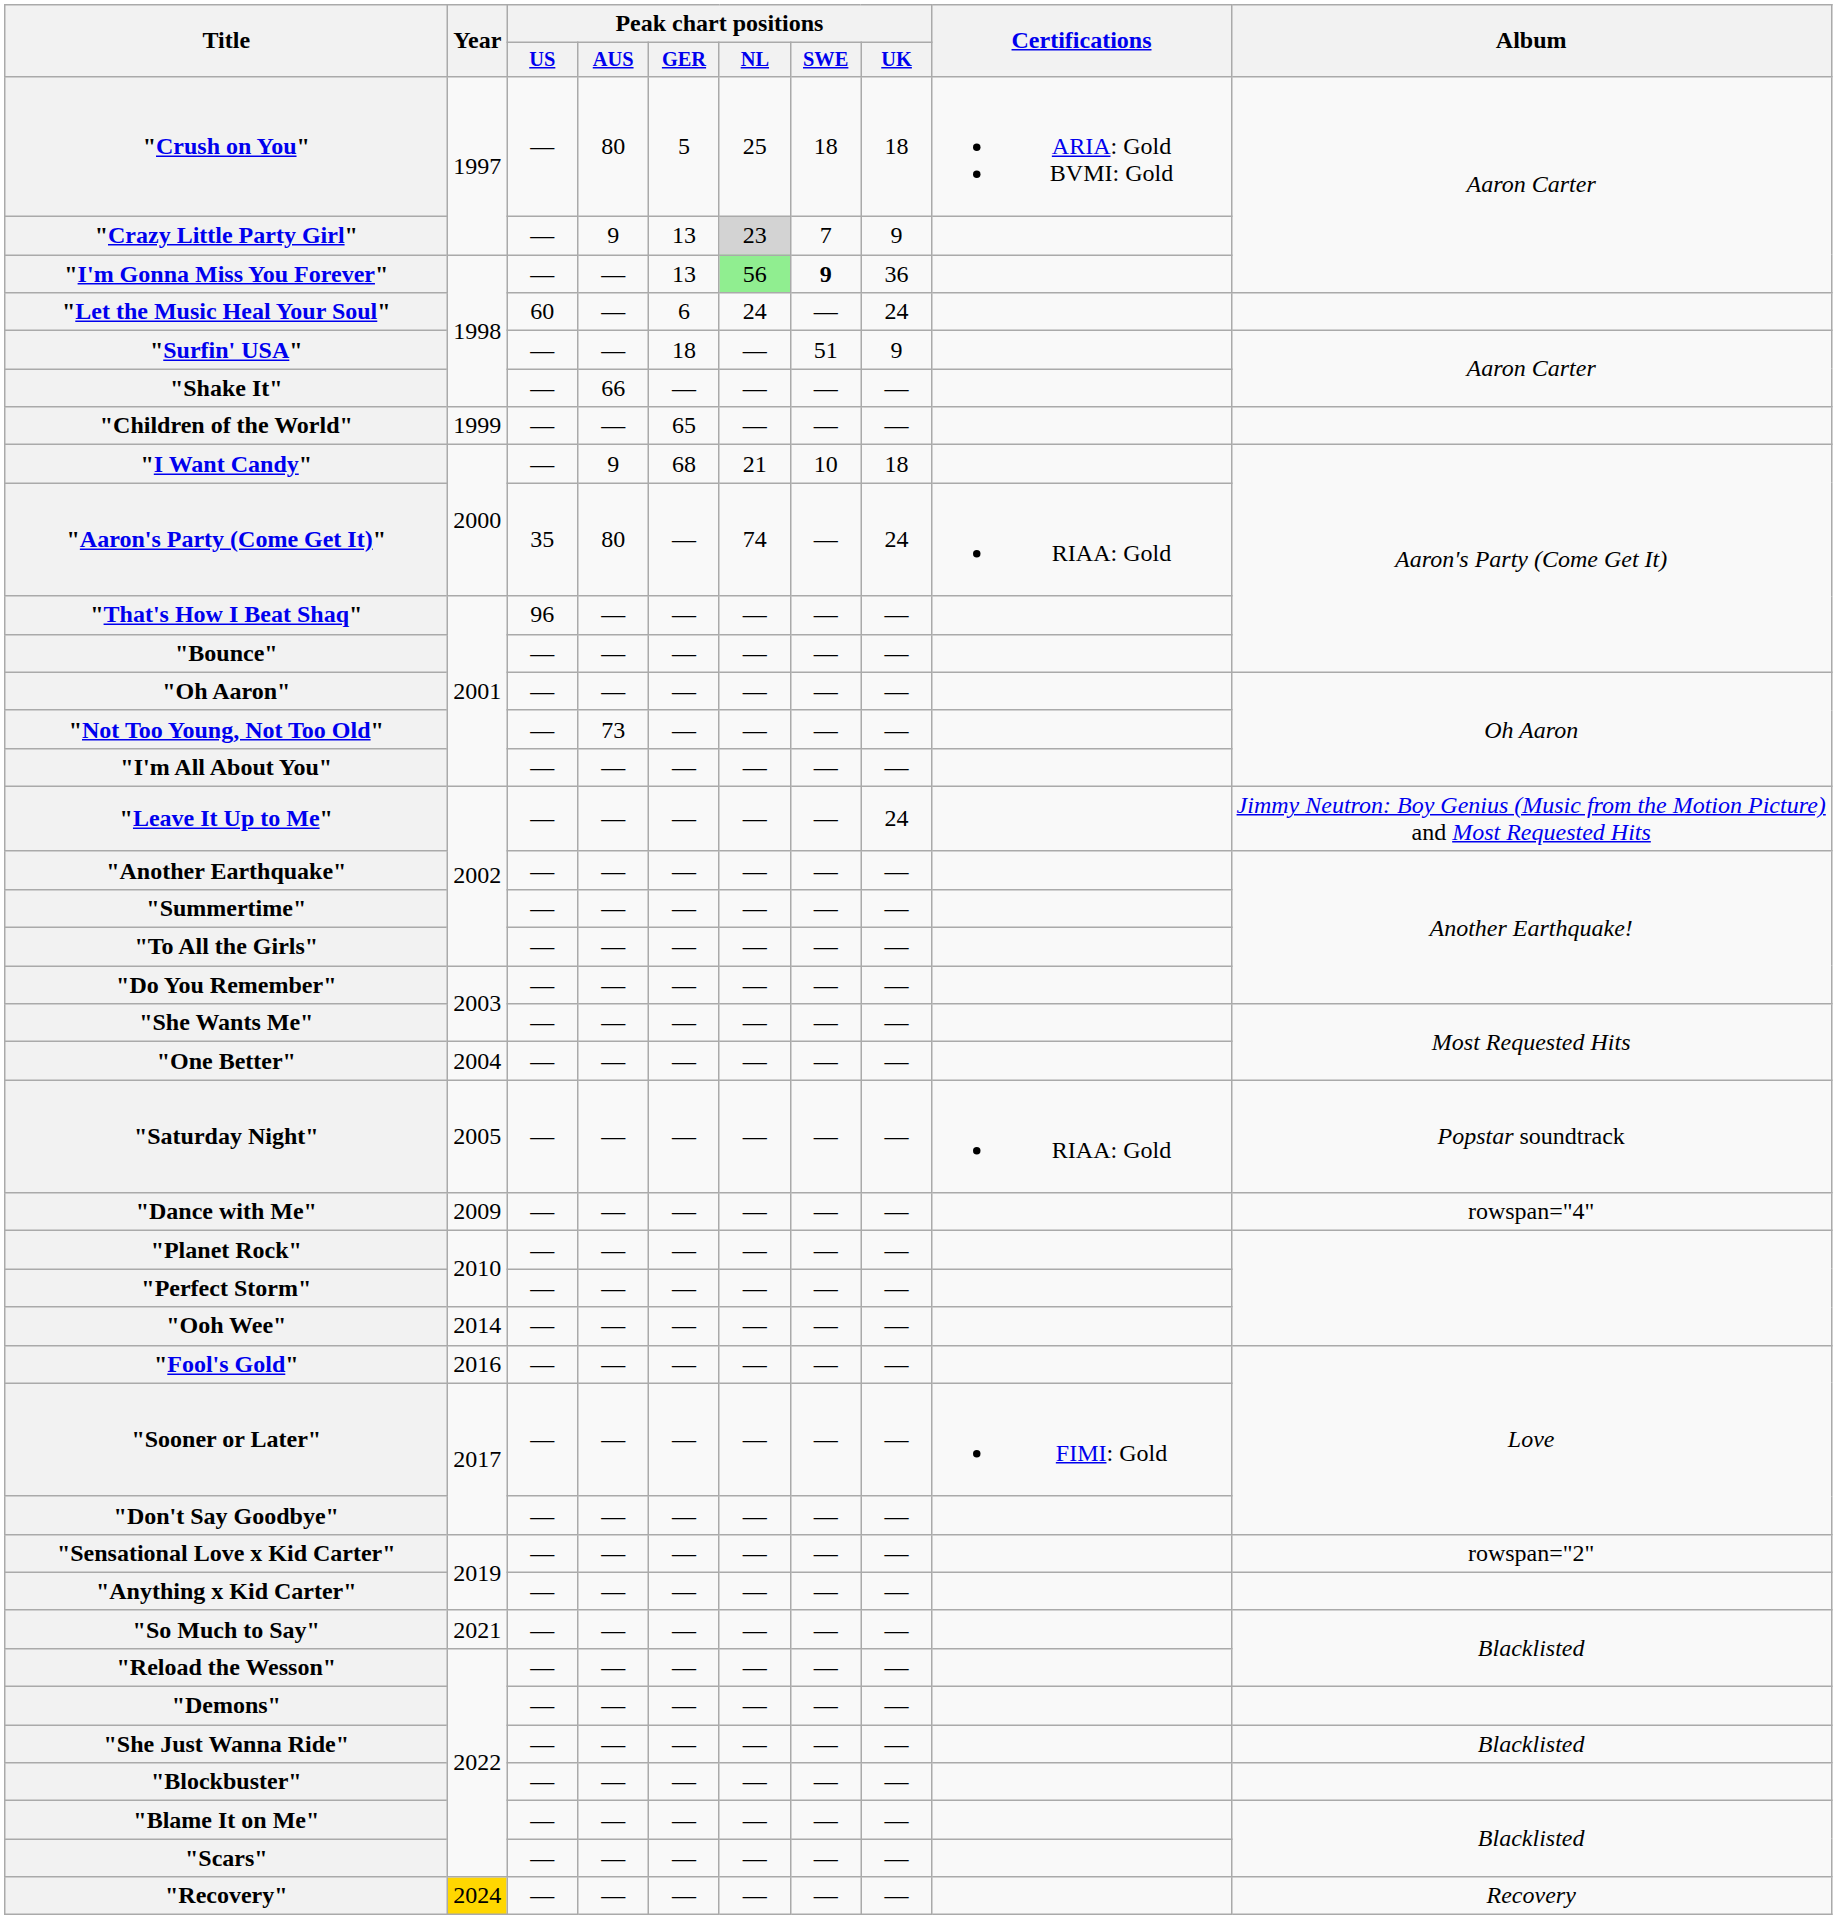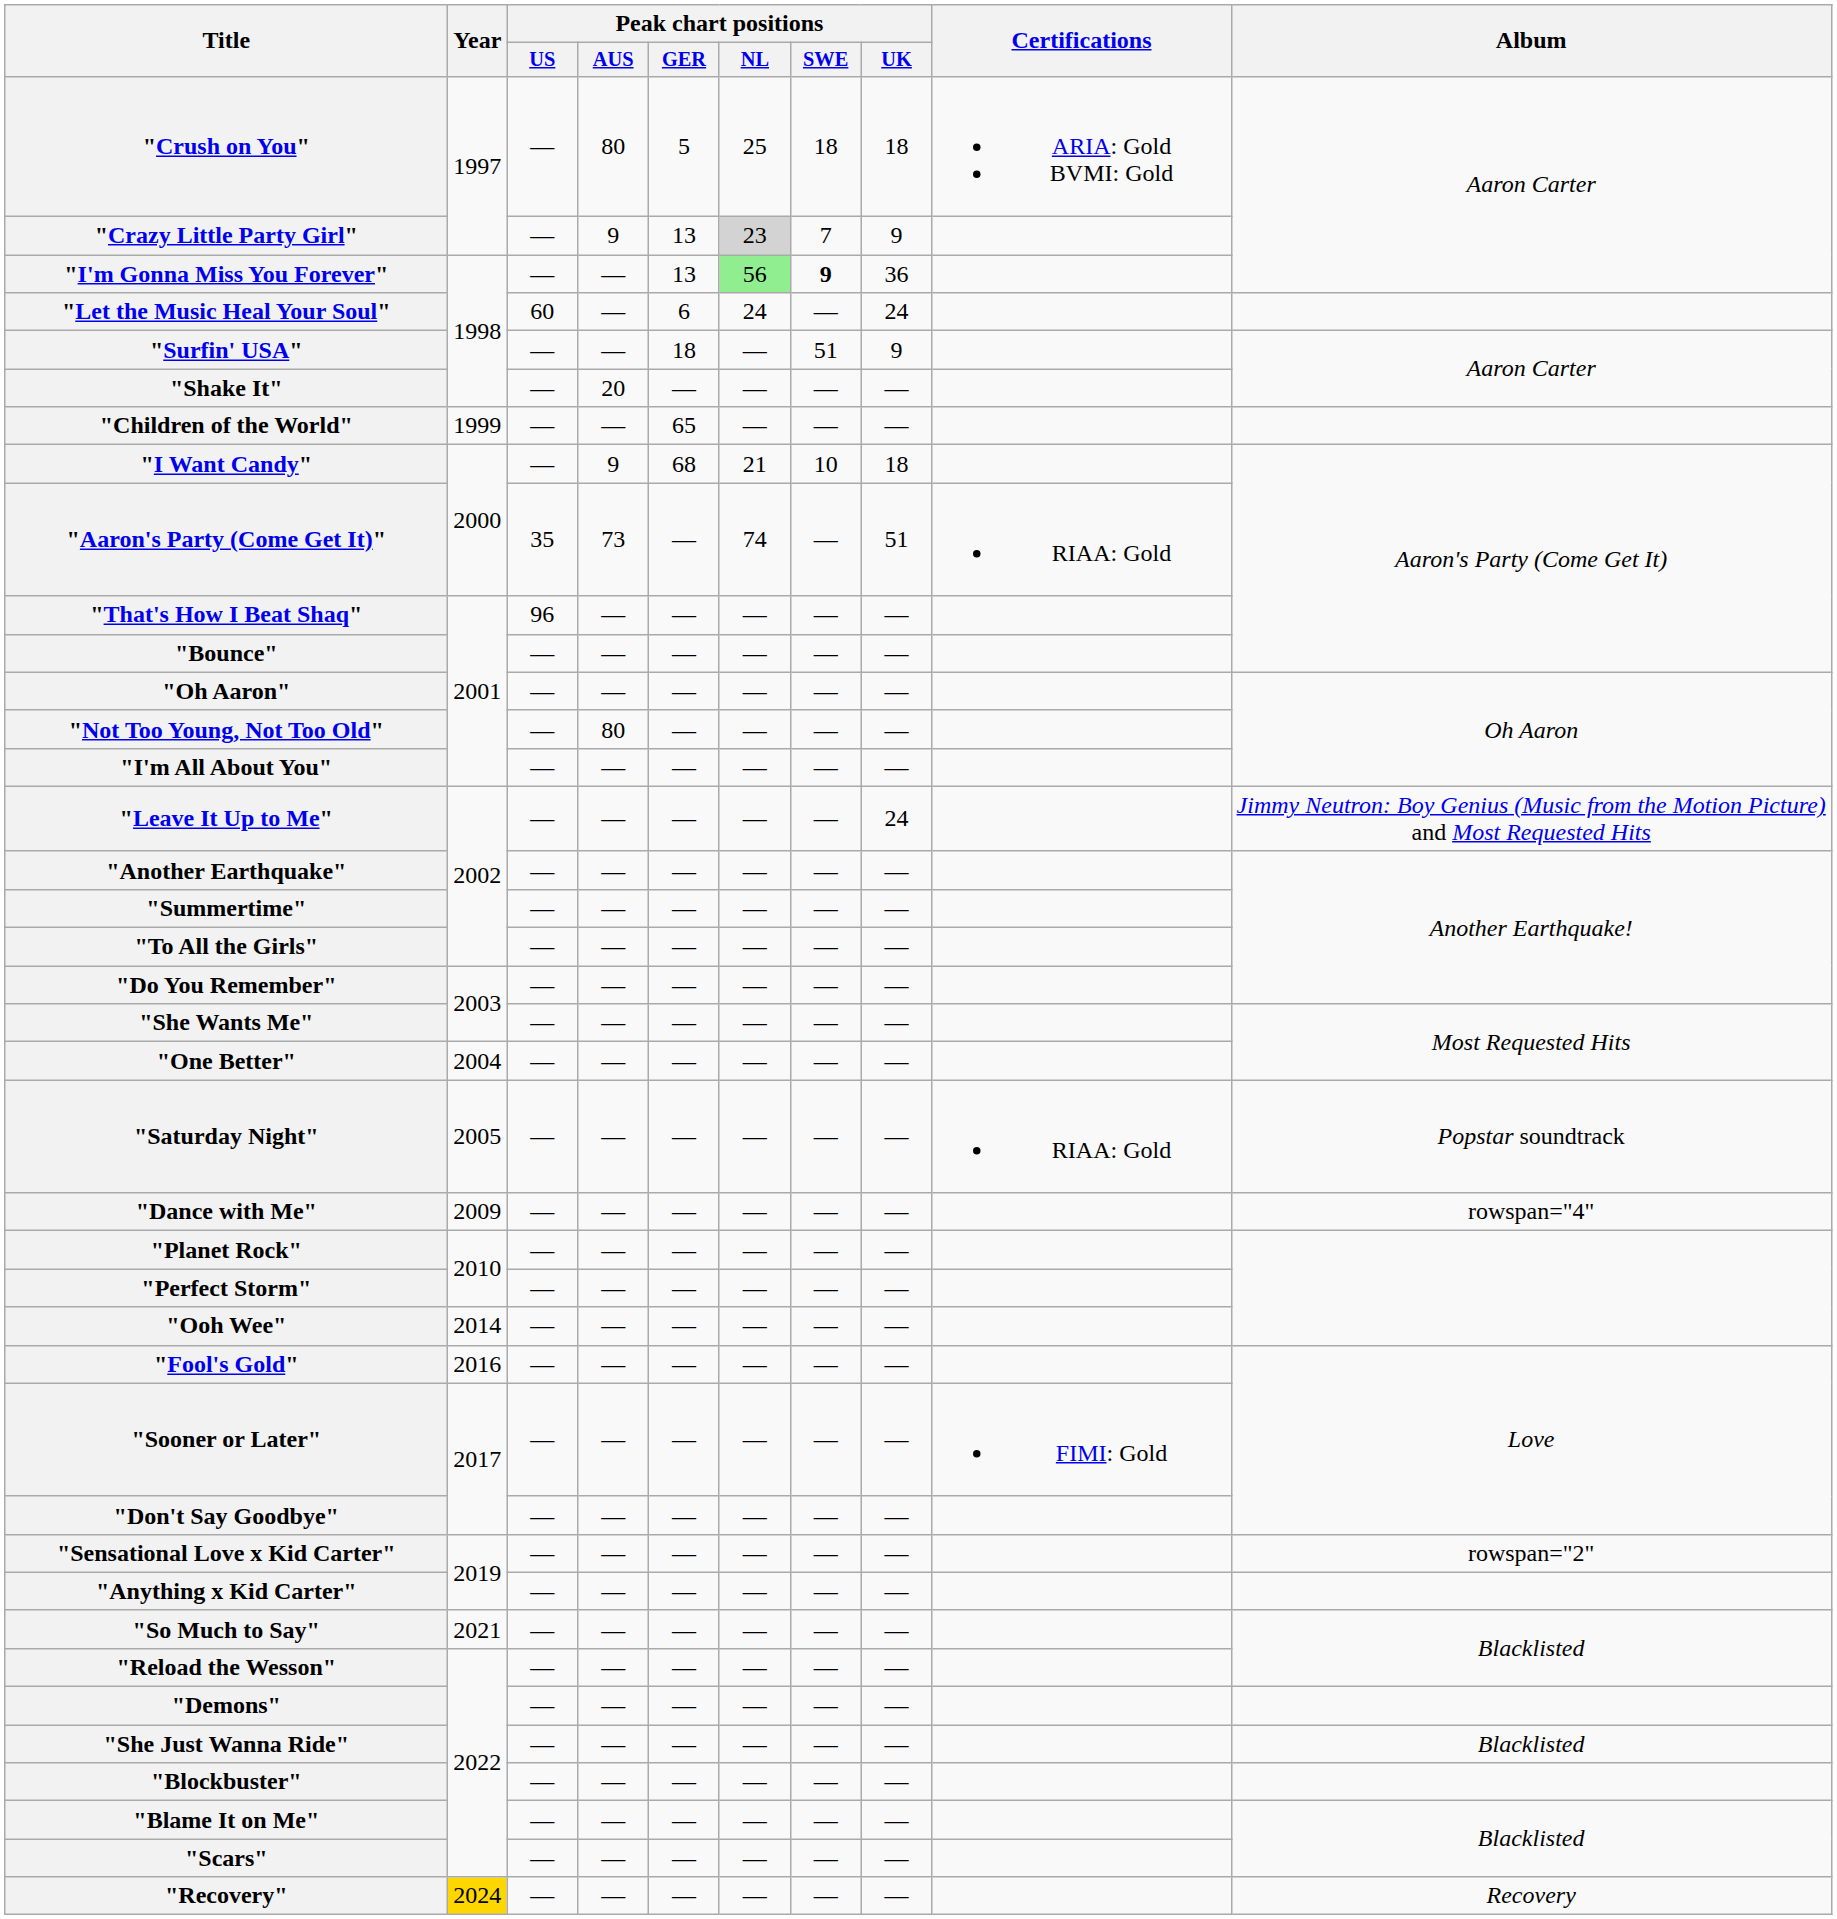"Shake It" | Peak chart positions / AUS: 66 -> 20
"Aaron's Party (Come Get It)" | Peak chart positions / AUS: 80 -> 73
"Aaron's Party (Come Get It)" | Peak chart positions / UK: 24 -> 51
"Not Too Young, Not Too Old" | Peak chart positions / AUS: 73 -> 80
